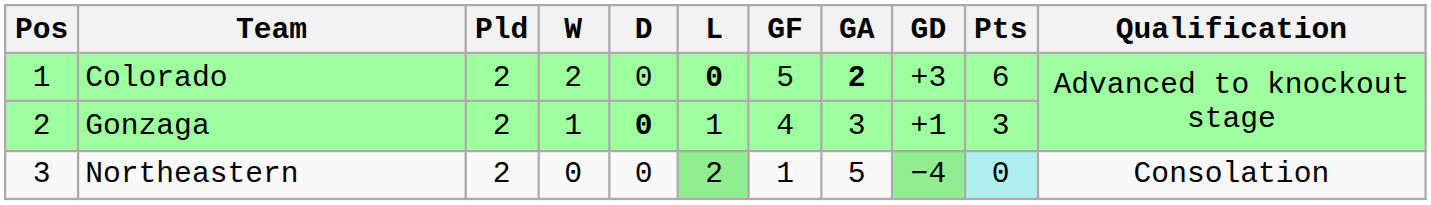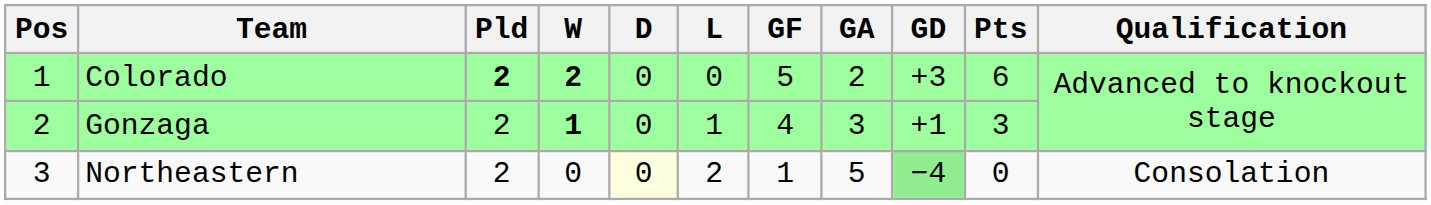Colorado | Pld: normal -> bold
Colorado | W: normal -> bold
Colorado | L: bold -> normal
Colorado | GA: bold -> normal
Gonzaga | W: normal -> bold
Gonzaga | D: bold -> normal
Northeastern | D: no background -> lightyellow background
Northeastern | L: lightgreen background -> no background
Northeastern | Pts: paleturquoise background -> no background
